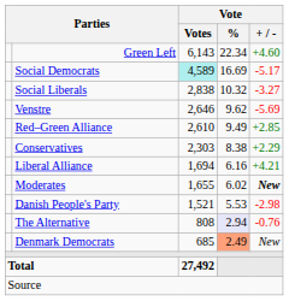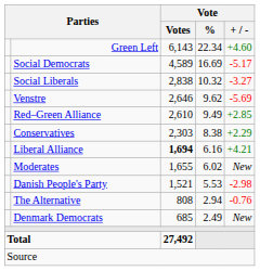Social Democrats | Vote / Votes: paleturquoise background -> no background
Liberal Alliance | Vote / Votes: normal -> bold
Moderates | Vote / + / -: bold -> normal
The Alternative | Vote / %: lavender background -> no background
Denmark Democrats | Vote / %: lightsalmon background -> no background
